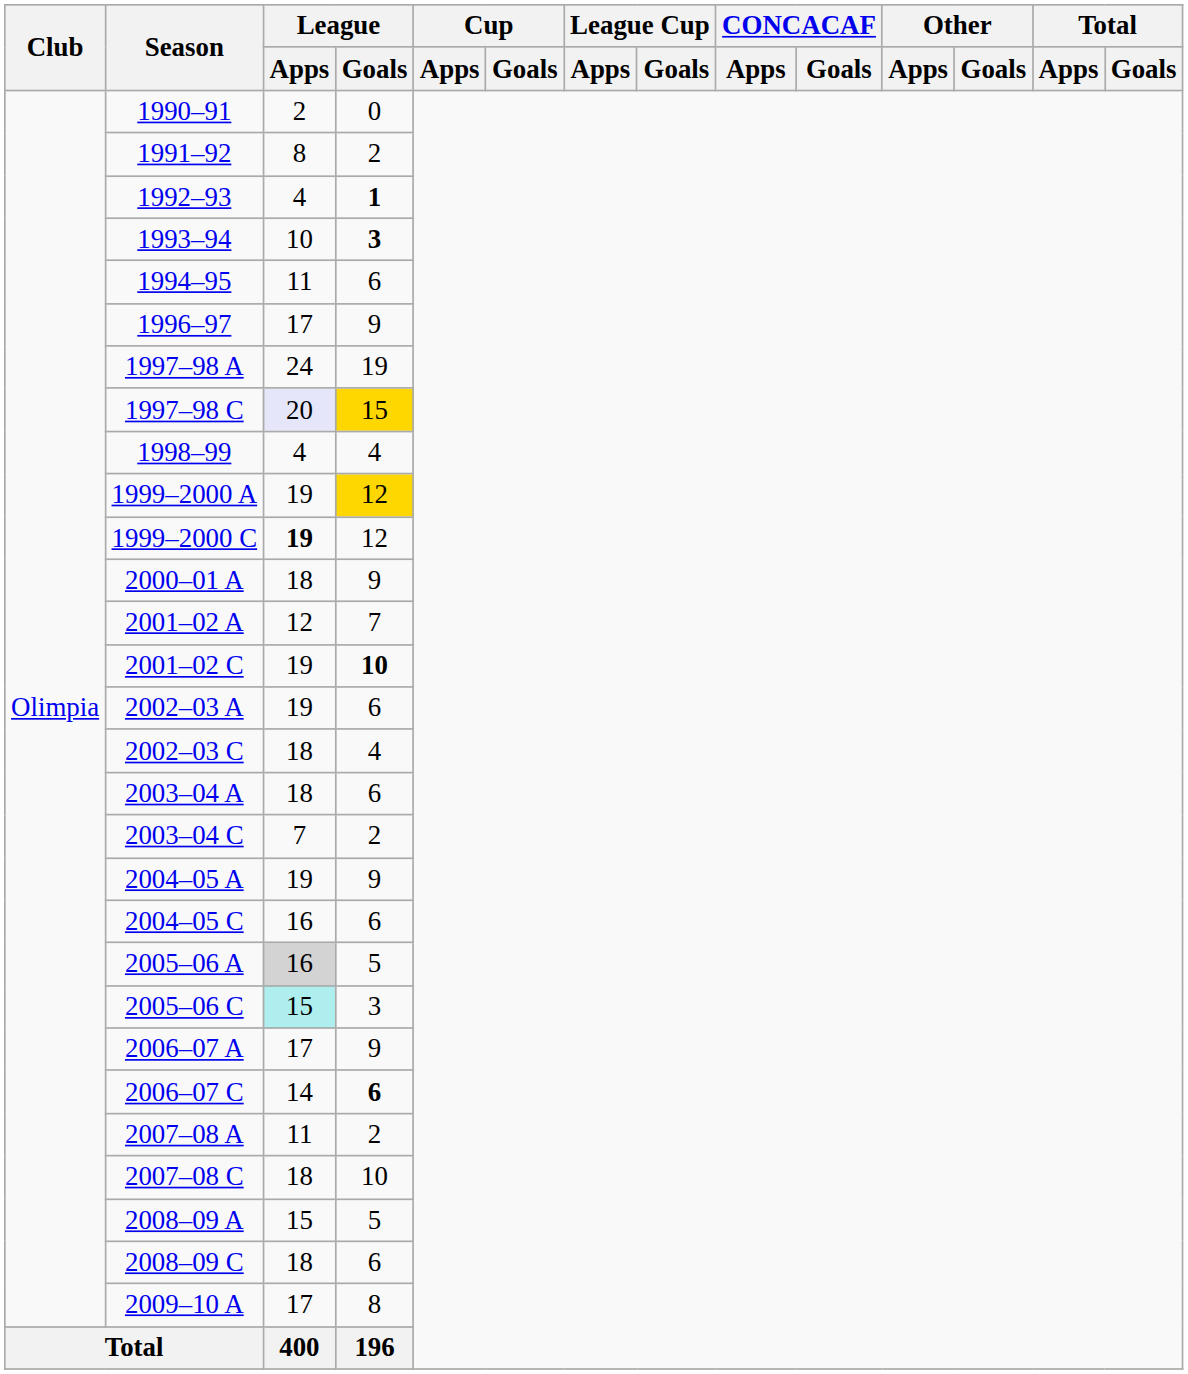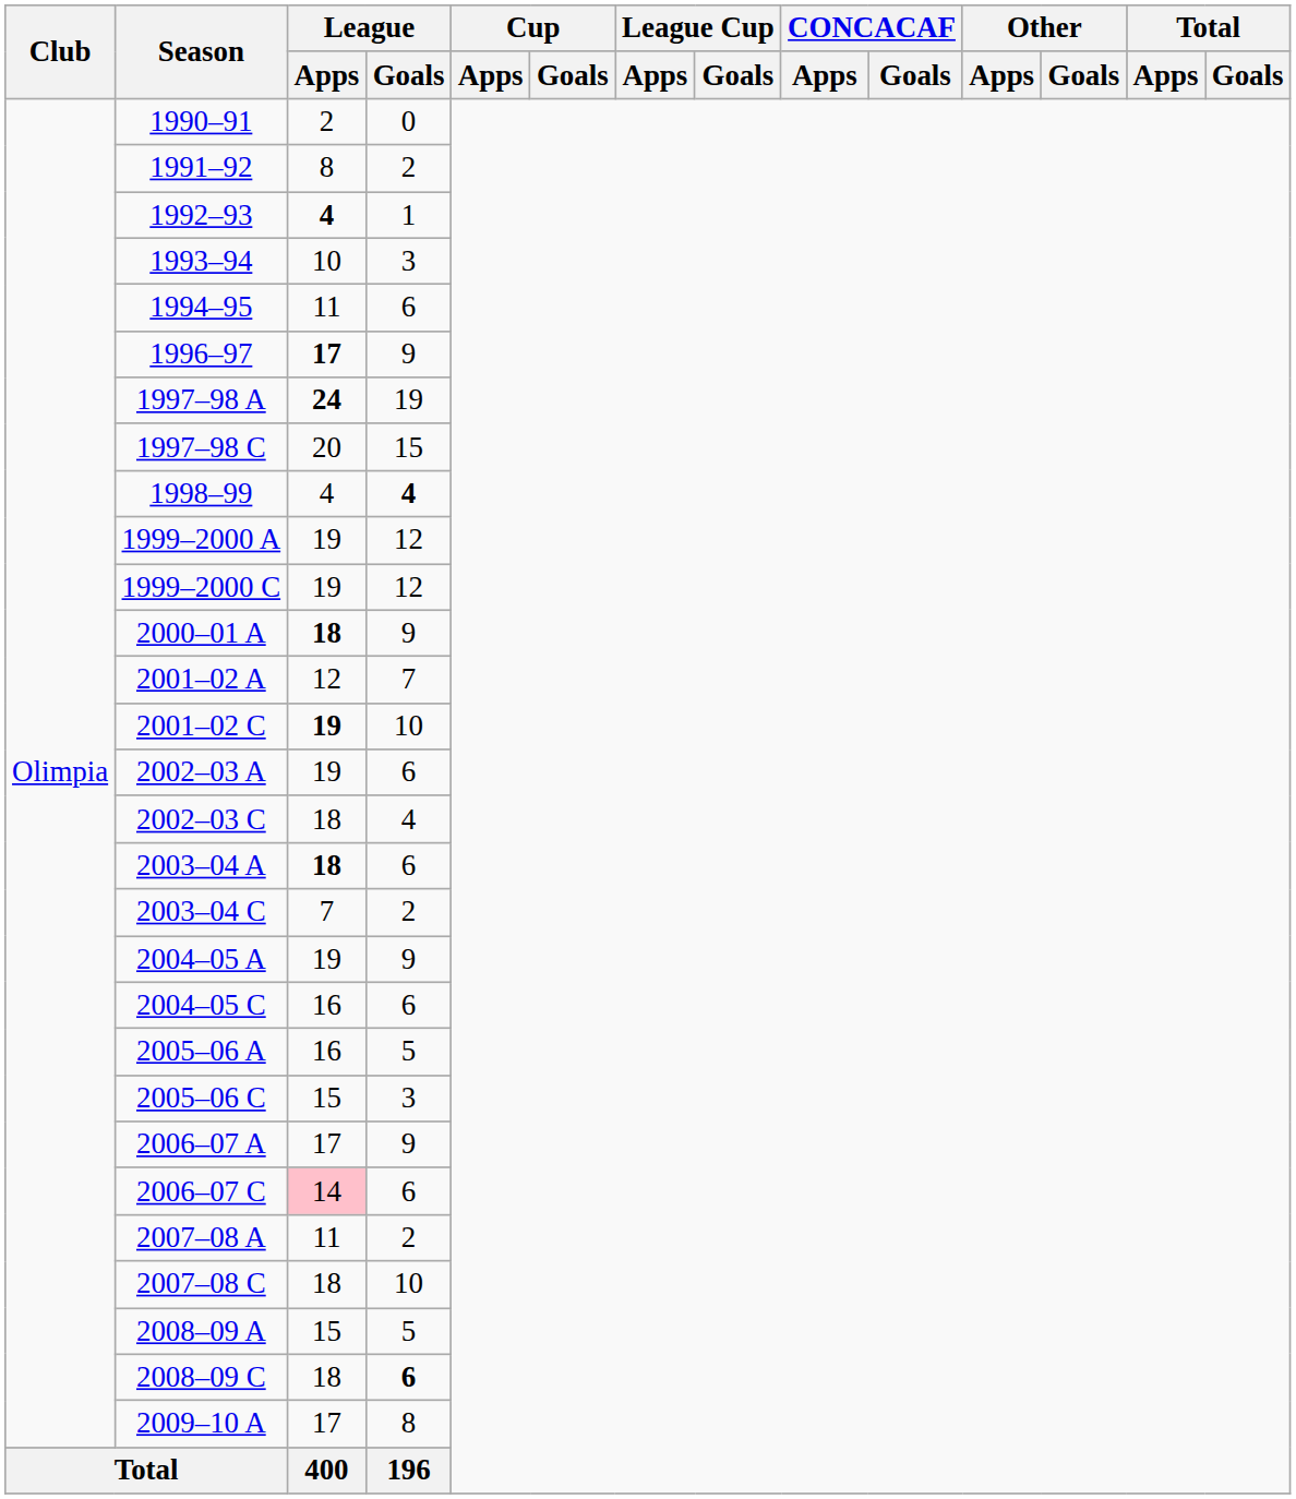1992–93 | League / Apps: normal -> bold
1992–93 | League / Goals: bold -> normal
1993–94 | League / Goals: bold -> normal
1996–97 | League / Apps: normal -> bold
1997–98 A | League / Apps: normal -> bold
1997–98 C | League / Apps: lavender background -> no background
1997–98 C | League / Goals: gold background -> no background
1998–99 | League / Goals: normal -> bold
1999–2000 A | League / Goals: gold background -> no background
1999–2000 C | League / Apps: bold -> normal
2000–01 A | League / Apps: normal -> bold
2001–02 C | League / Apps: normal -> bold
2001–02 C | League / Goals: bold -> normal
2003–04 A | League / Apps: normal -> bold
2005–06 A | League / Apps: lightgrey background -> no background
2005–06 C | League / Apps: paleturquoise background -> no background
2006–07 C | League / Apps: no background -> pink background
2006–07 C | League / Goals: bold -> normal
2008–09 C | League / Goals: normal -> bold
